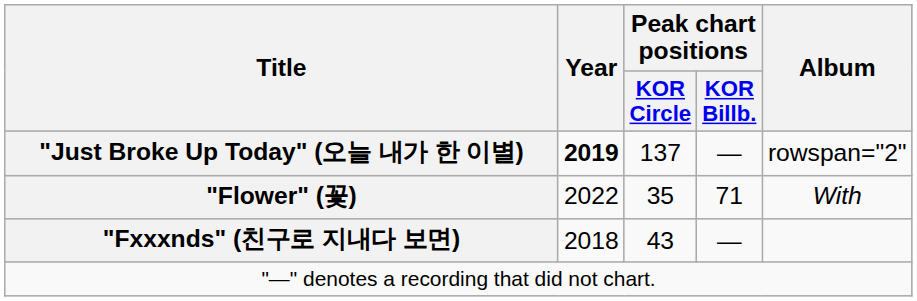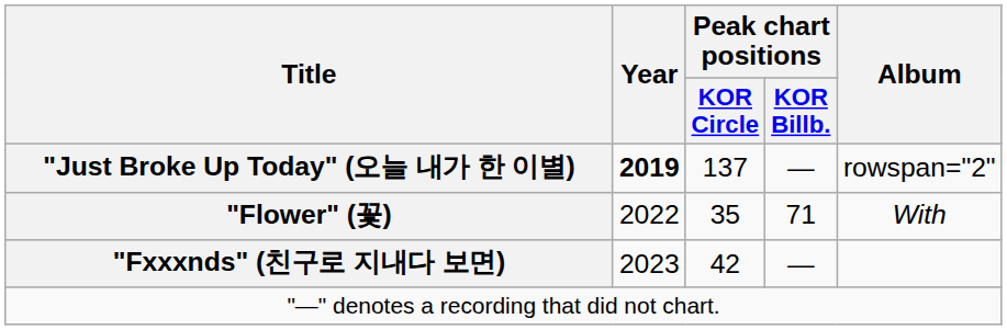"Fxxxnds" (친구로 지내다 보면) | Year: 2018 -> 2023
"Fxxxnds" (친구로 지내다 보면) | Peak chart positions / KOR Circle: 43 -> 42
